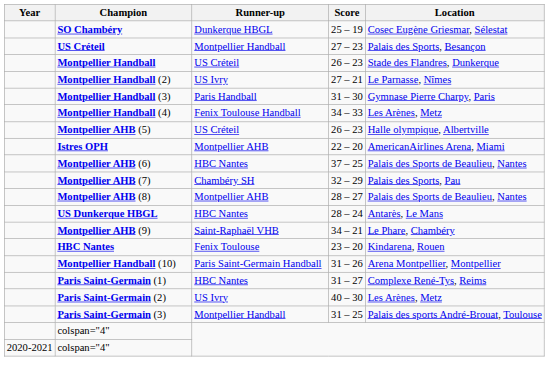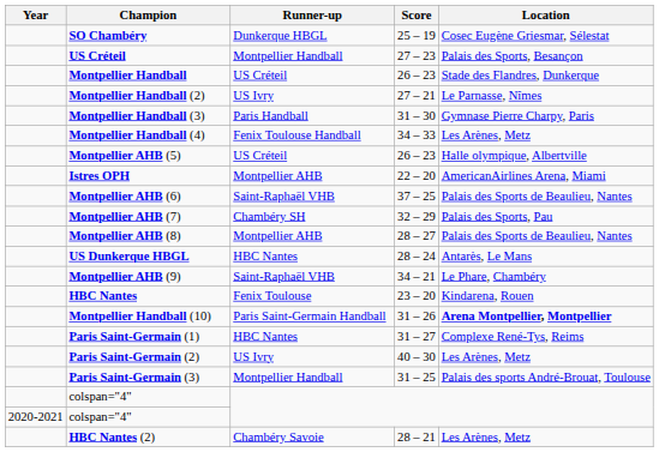Montpellier AHB (6) | Runner-up: HBC Nantes -> Saint-Raphaël VHB
Montpellier Handball (10) | Location: normal -> bold
+ row: HBC Nantes (2) | Chambéry Savoie | 28 – 21 | Les Arènes, Metz
